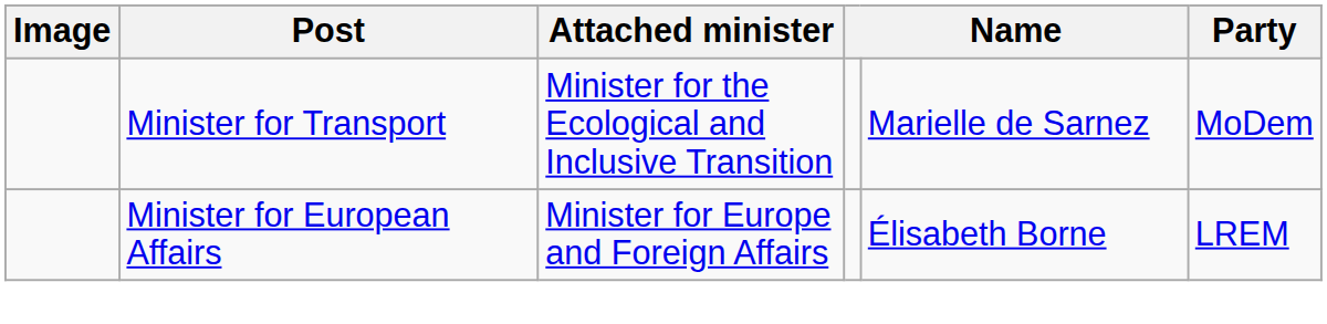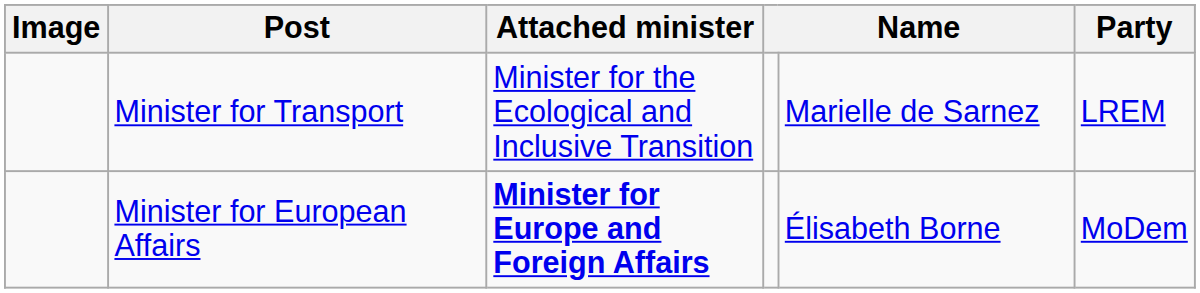Minister for Transport | Party: MoDem -> LREM
Minister for European Affairs | Attached minister: normal -> bold
Minister for European Affairs | Party: LREM -> MoDem
